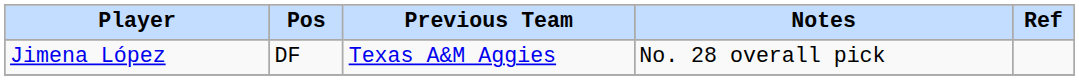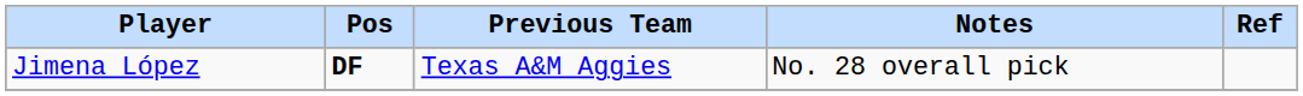Jimena López | Pos: normal -> bold
